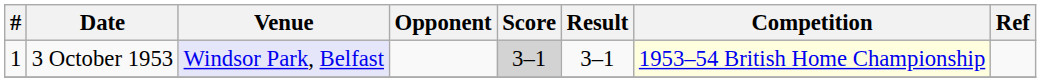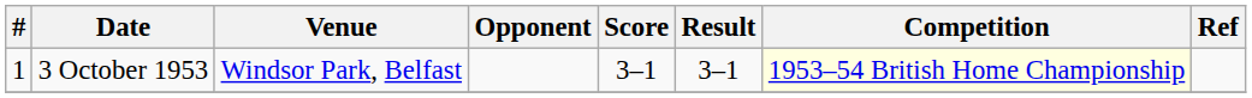3 October 1953 | Venue: lavender background -> no background
3 October 1953 | Score: lightgrey background -> no background
